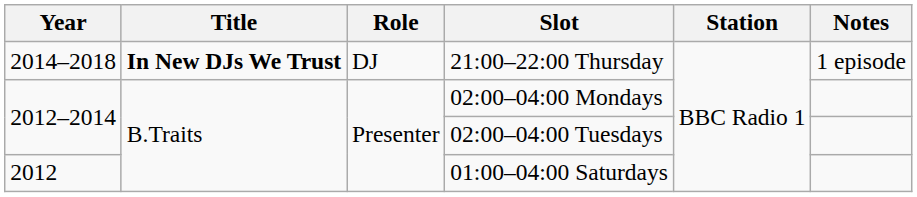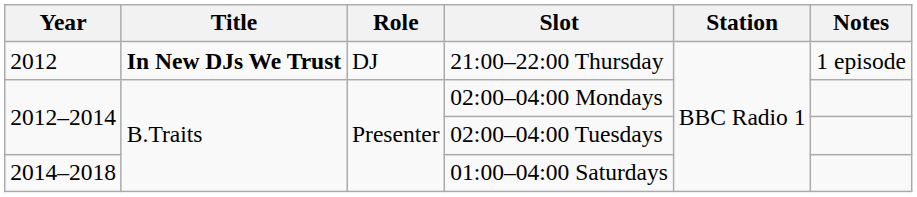21:00–22:00 Thursday | Year: 2014–2018 -> 2012
01:00–04:00 Saturdays | Year: 2012 -> 2014–2018
